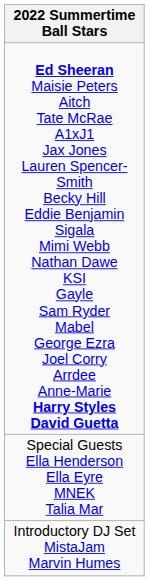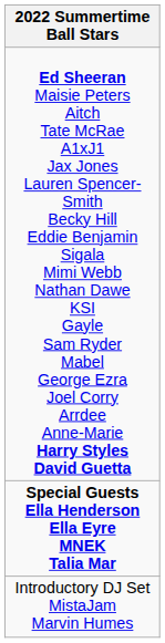row 3 | column 1: normal -> bold
